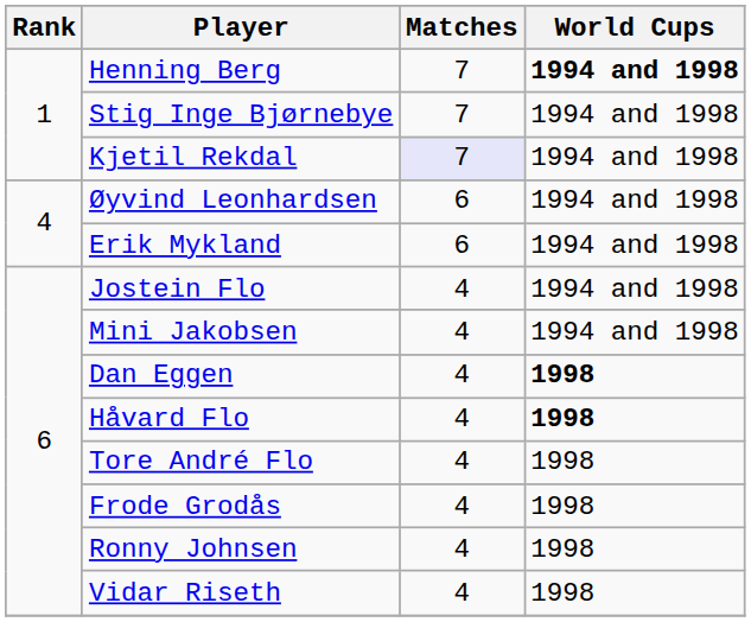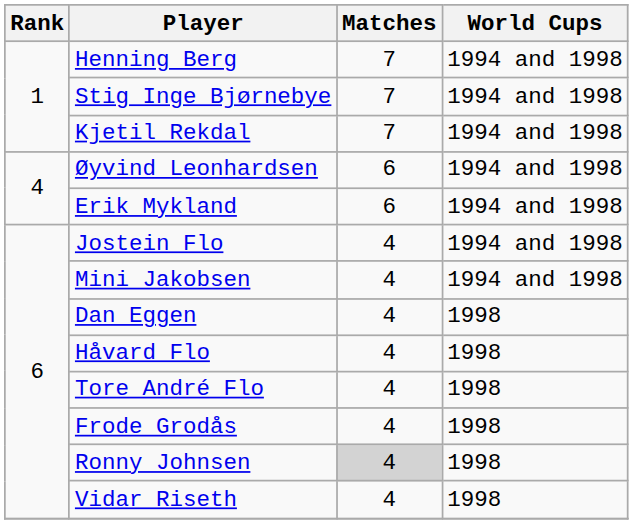Henning Berg | World Cups: bold -> normal
Kjetil Rekdal | Matches: lavender background -> no background
Dan Eggen | World Cups: bold -> normal
Håvard Flo | World Cups: bold -> normal
Ronny Johnsen | Matches: no background -> lightgrey background
